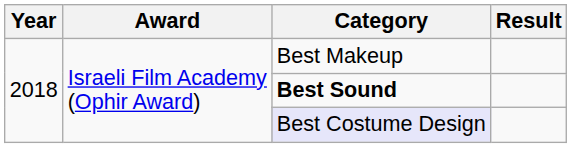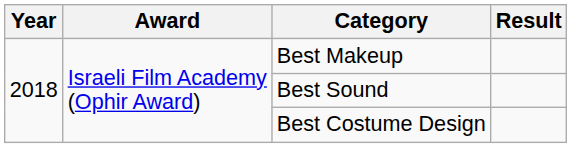Best Sound | Category: bold -> normal
Best Costume Design | Category: lavender background -> no background
